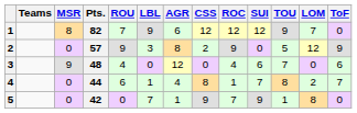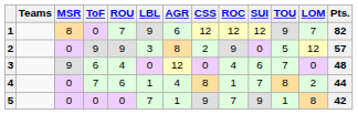columns swapped: ToF <-> Pts.
